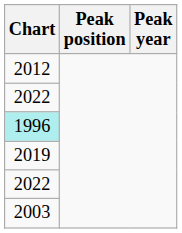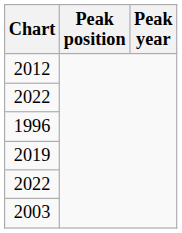1996 | Chart: paleturquoise background -> no background
